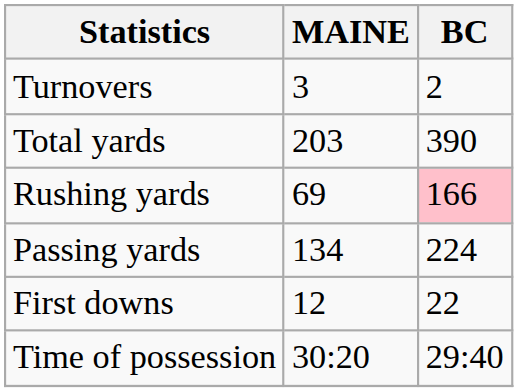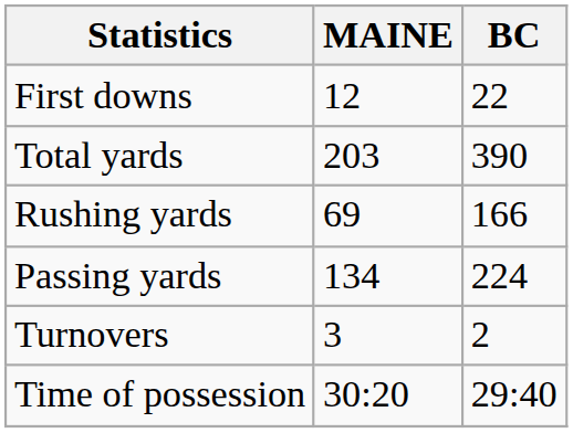rows swapped: First downs <-> Turnovers
Rushing yards | BC: pink background -> no background
